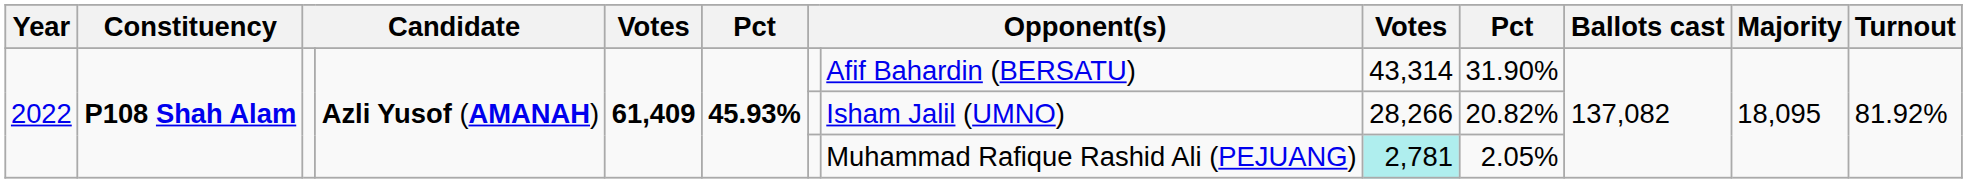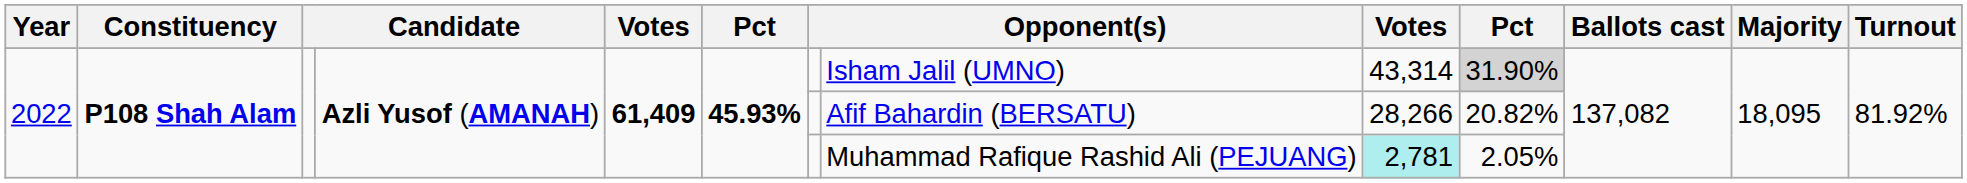row 2 | column 8: Afif Bahardin (BERSATU) -> Isham Jalil (UMNO)
row 2 | column 10: no background -> lightgrey background
row 3 | column 8: Isham Jalil (UMNO) -> Afif Bahardin (BERSATU)
